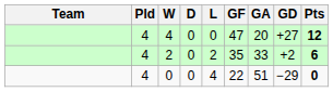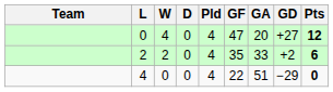columns swapped: Pld <-> L
